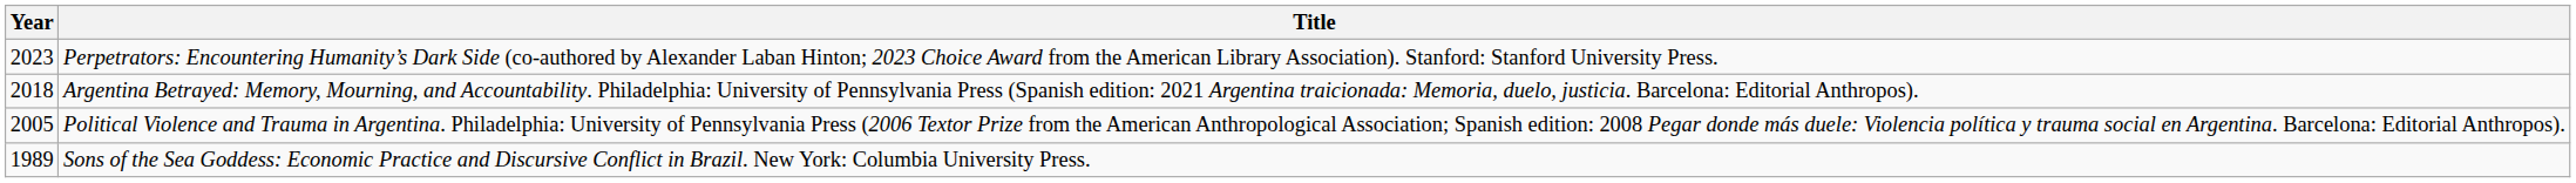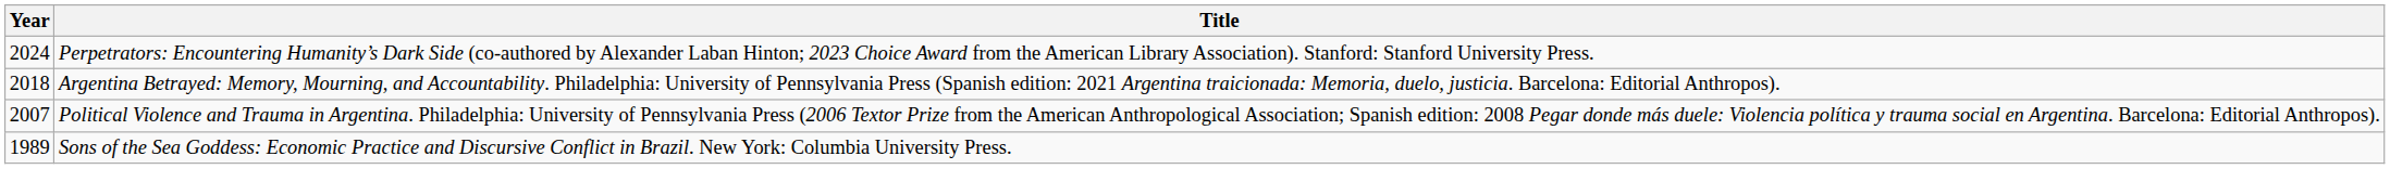row 2 | Year: 2023 -> 2024
row 4 | Year: 2005 -> 2007
